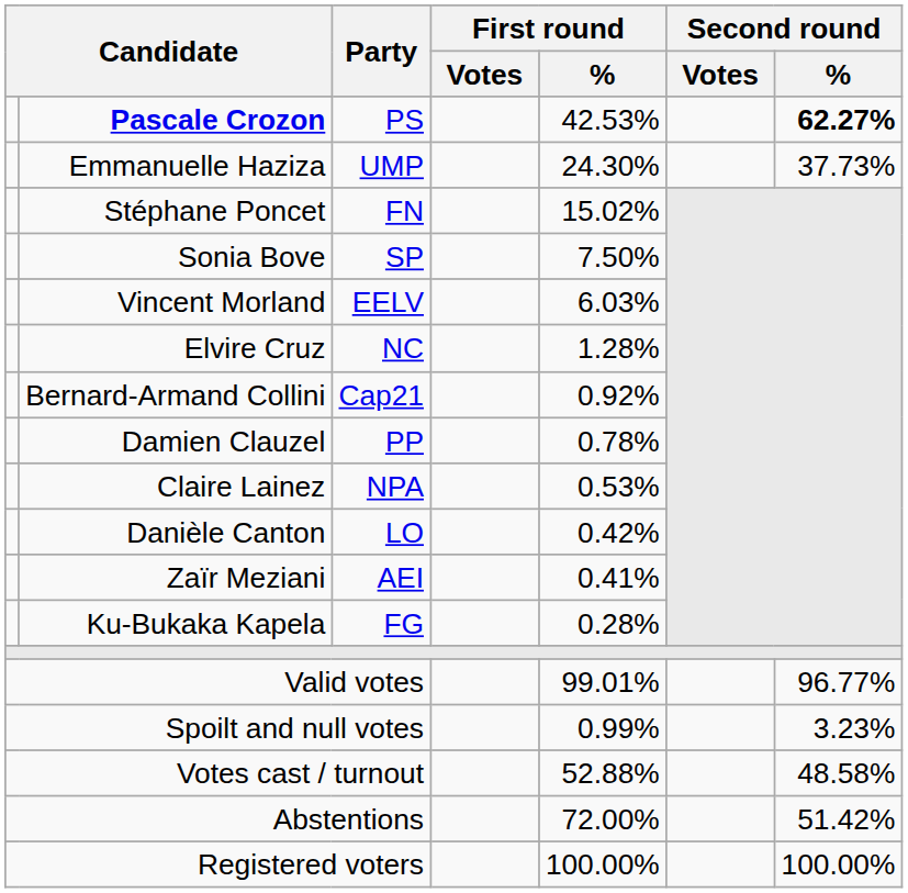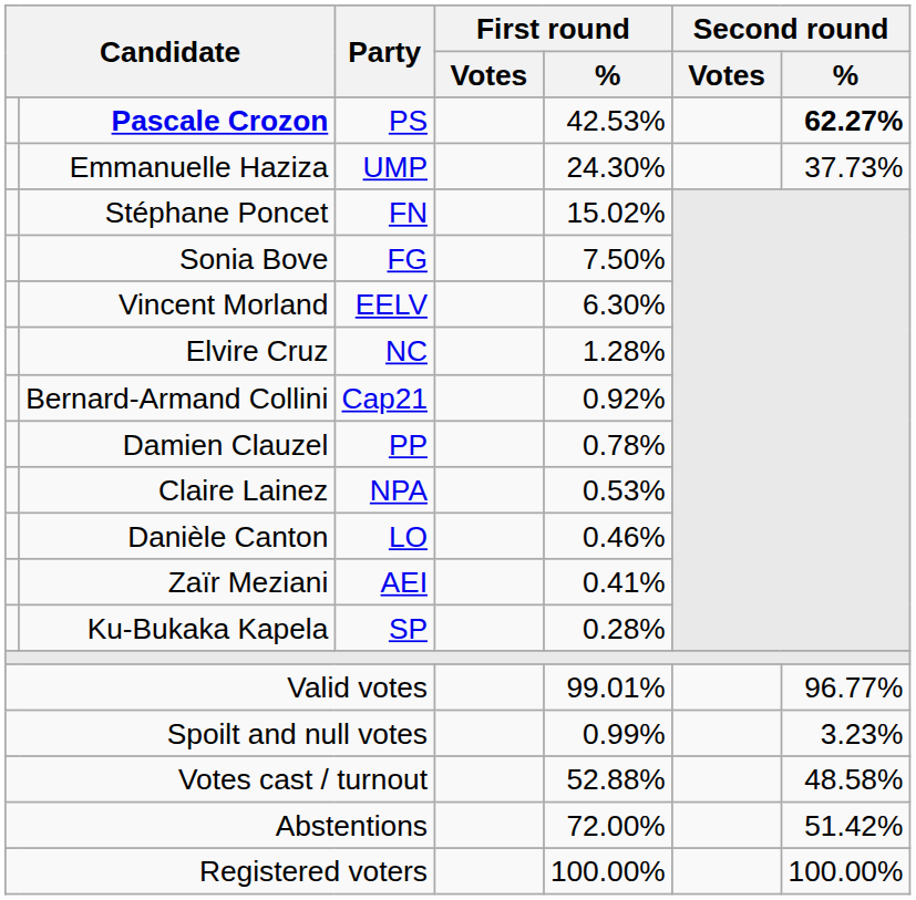Sonia Bove | Party: SP -> FG
Vincent Morland | First round / %: 6.03% -> 6.30%
Danièle Canton | First round / %: 0.42% -> 0.46%
Ku-Bukaka Kapela | Party: FG -> SP
